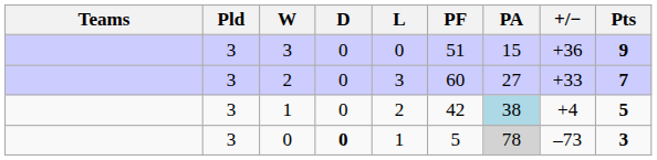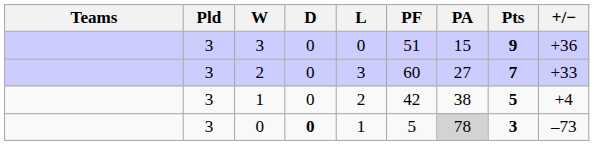columns swapped: +/− <-> Pts
row 4 | PA: lightblue background -> no background
